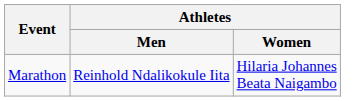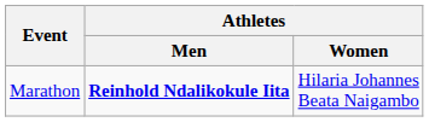Marathon | Athletes / Men: normal -> bold
